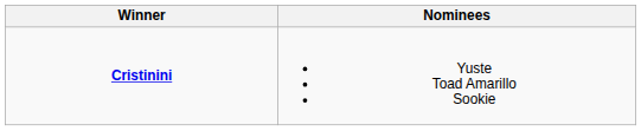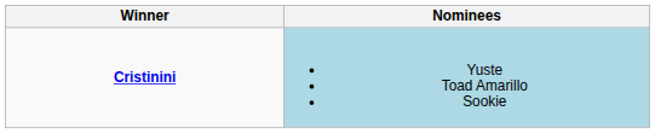Cristinini | Nominees: no background -> lightblue background
